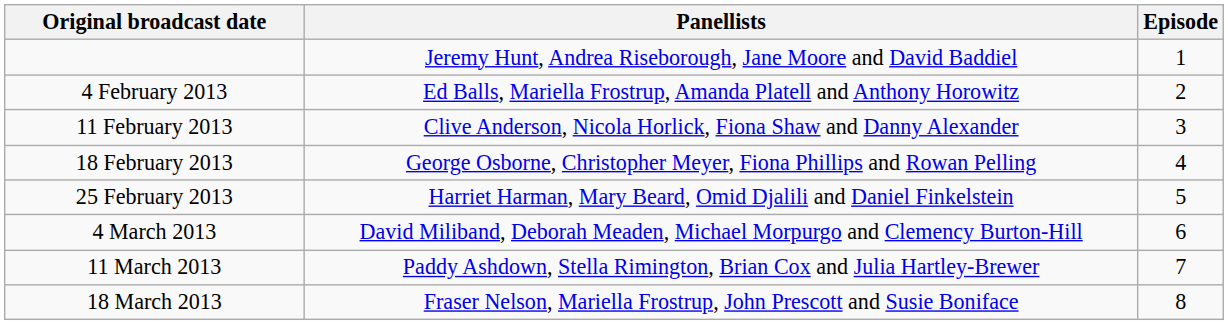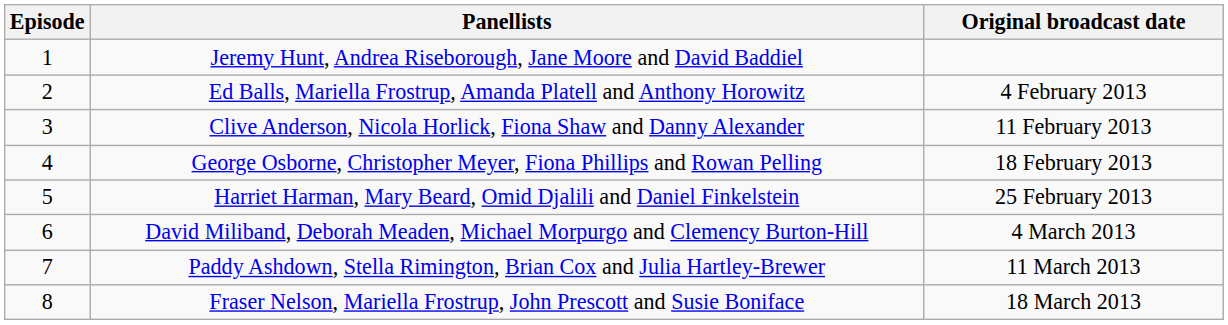columns swapped: Episode <-> Original broadcast date
